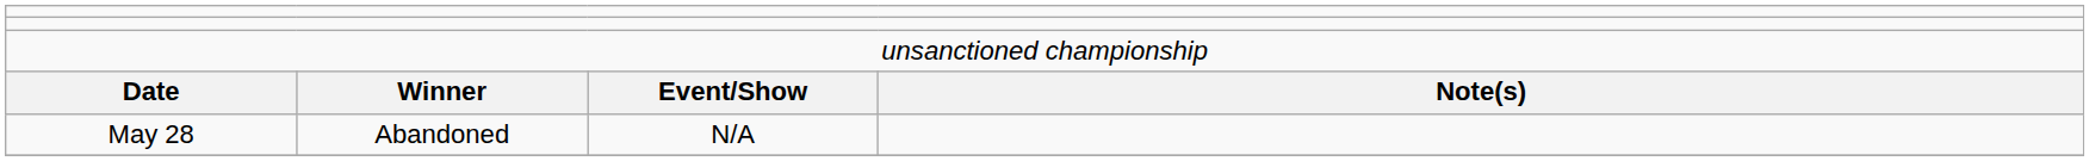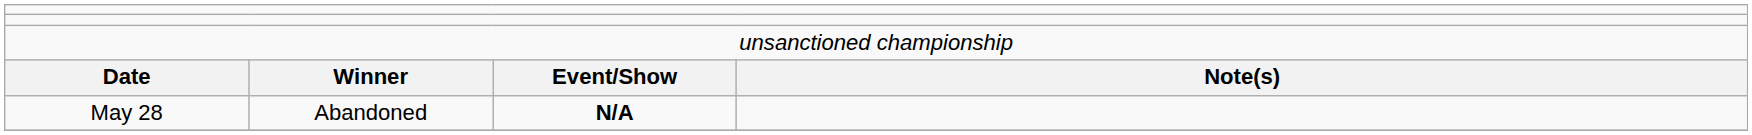May 28 | column 3: normal -> bold
